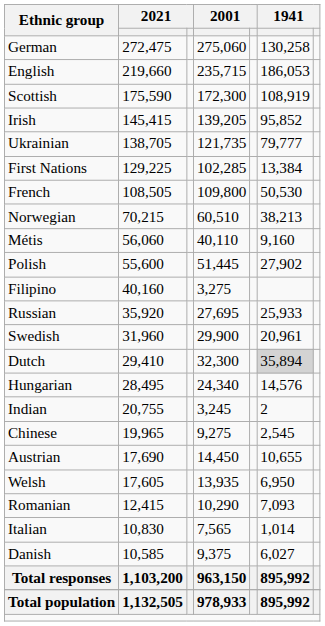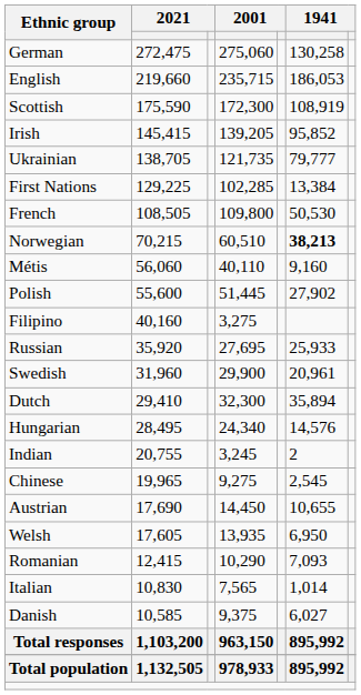Norwegian | column 6: normal -> bold
Dutch | column 6: lightgrey background -> no background
